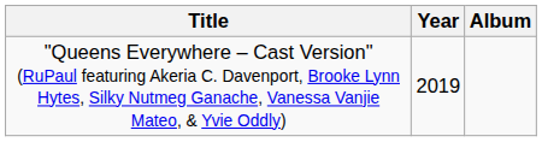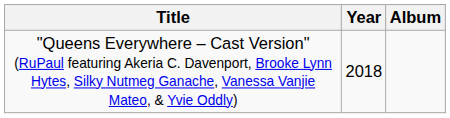row 2 | Year: 2019 -> 2018
